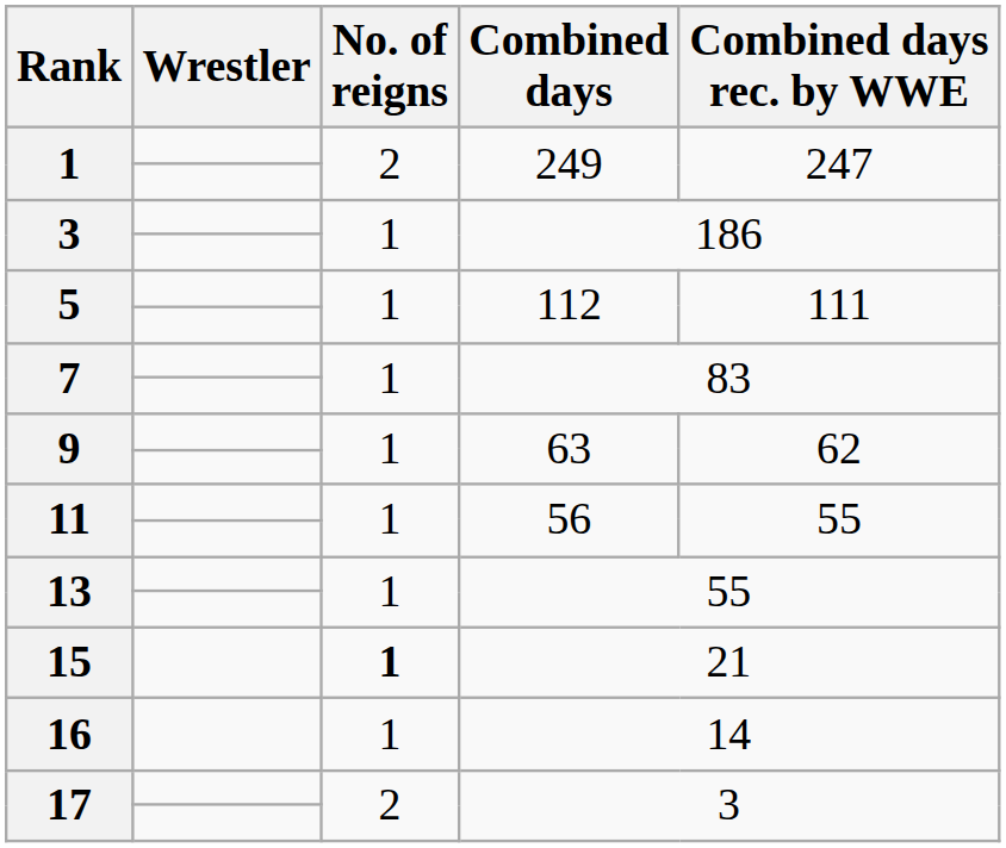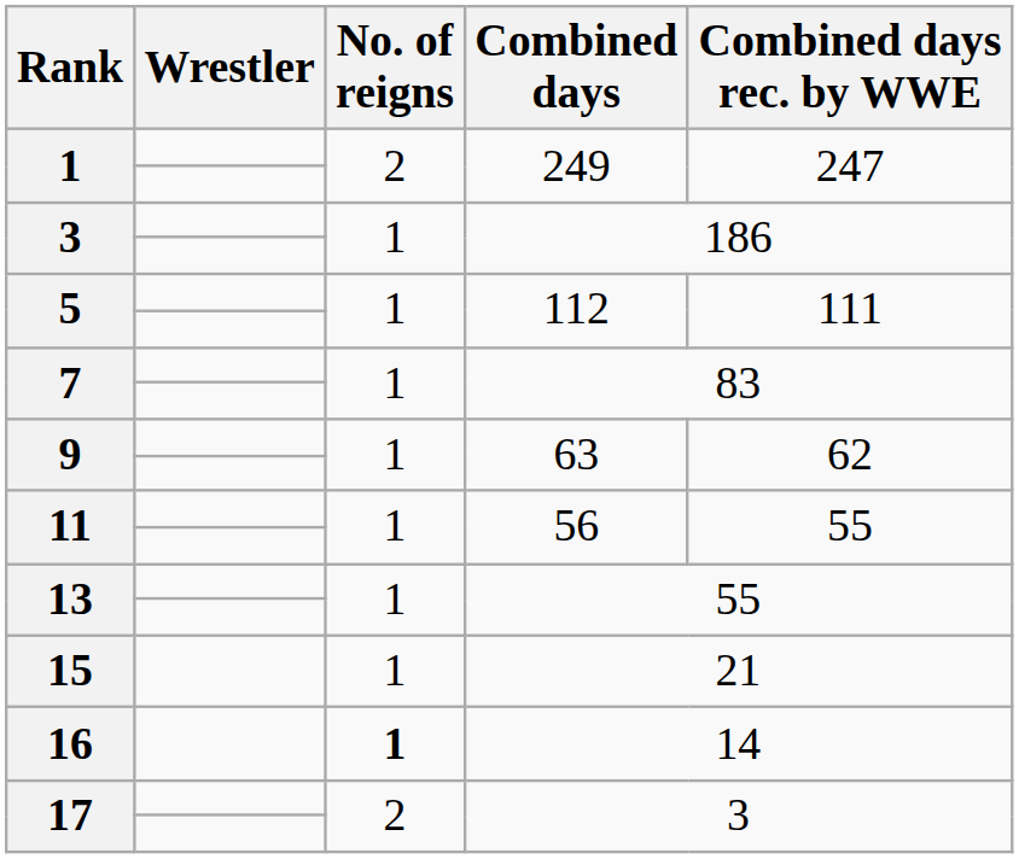15 | No. of reigns: bold -> normal
16 | No. of reigns: normal -> bold
